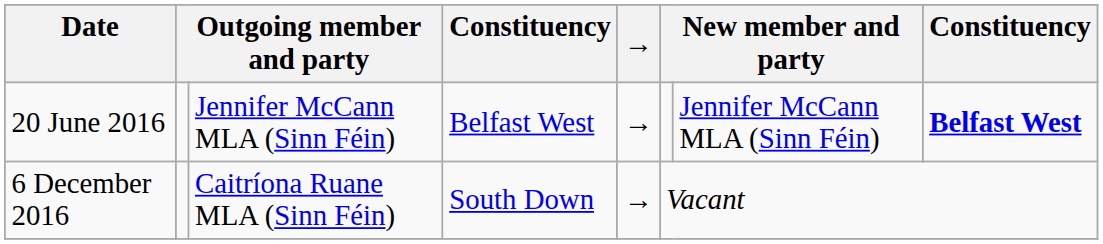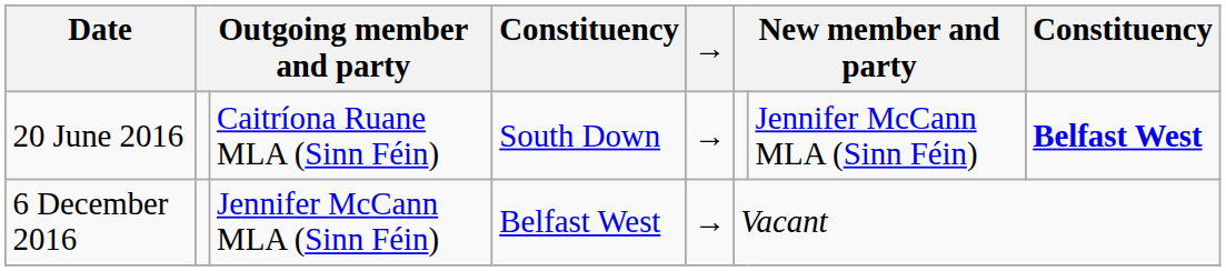20 June 2016 | column 3: Jennifer McCann MLA (Sinn Féin) -> Caitríona Ruane MLA (Sinn Féin)
20 June 2016 | column 4: Belfast West -> South Down
6 December 2016 | column 3: Caitríona Ruane MLA (Sinn Féin) -> Jennifer McCann MLA (Sinn Féin)
6 December 2016 | column 4: South Down -> Belfast West
